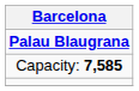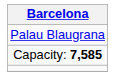row 2 | column 1: bold -> normal
